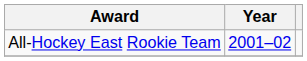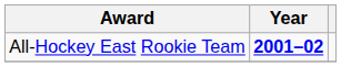row 2 | Year: normal -> bold
